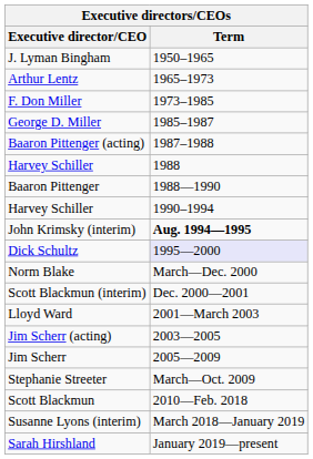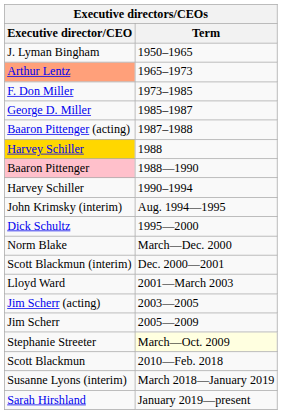Arthur Lentz | Executive director/CEO: no background -> lightsalmon background
Harvey Schiller / 1988 | Executive director/CEO: no background -> gold background
Baaron Pittenger | Executive director/CEO: no background -> pink background
John Krimsky (interim) | Term: bold -> normal
Dick Schultz | Term: lavender background -> no background
Stephanie Streeter | Term: no background -> lightyellow background
